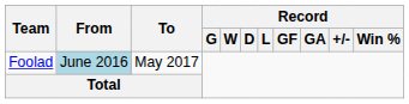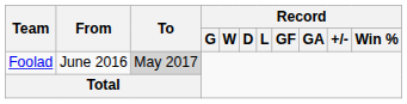Foolad | From: lightblue background -> no background
Foolad | To: no background -> lightgrey background
